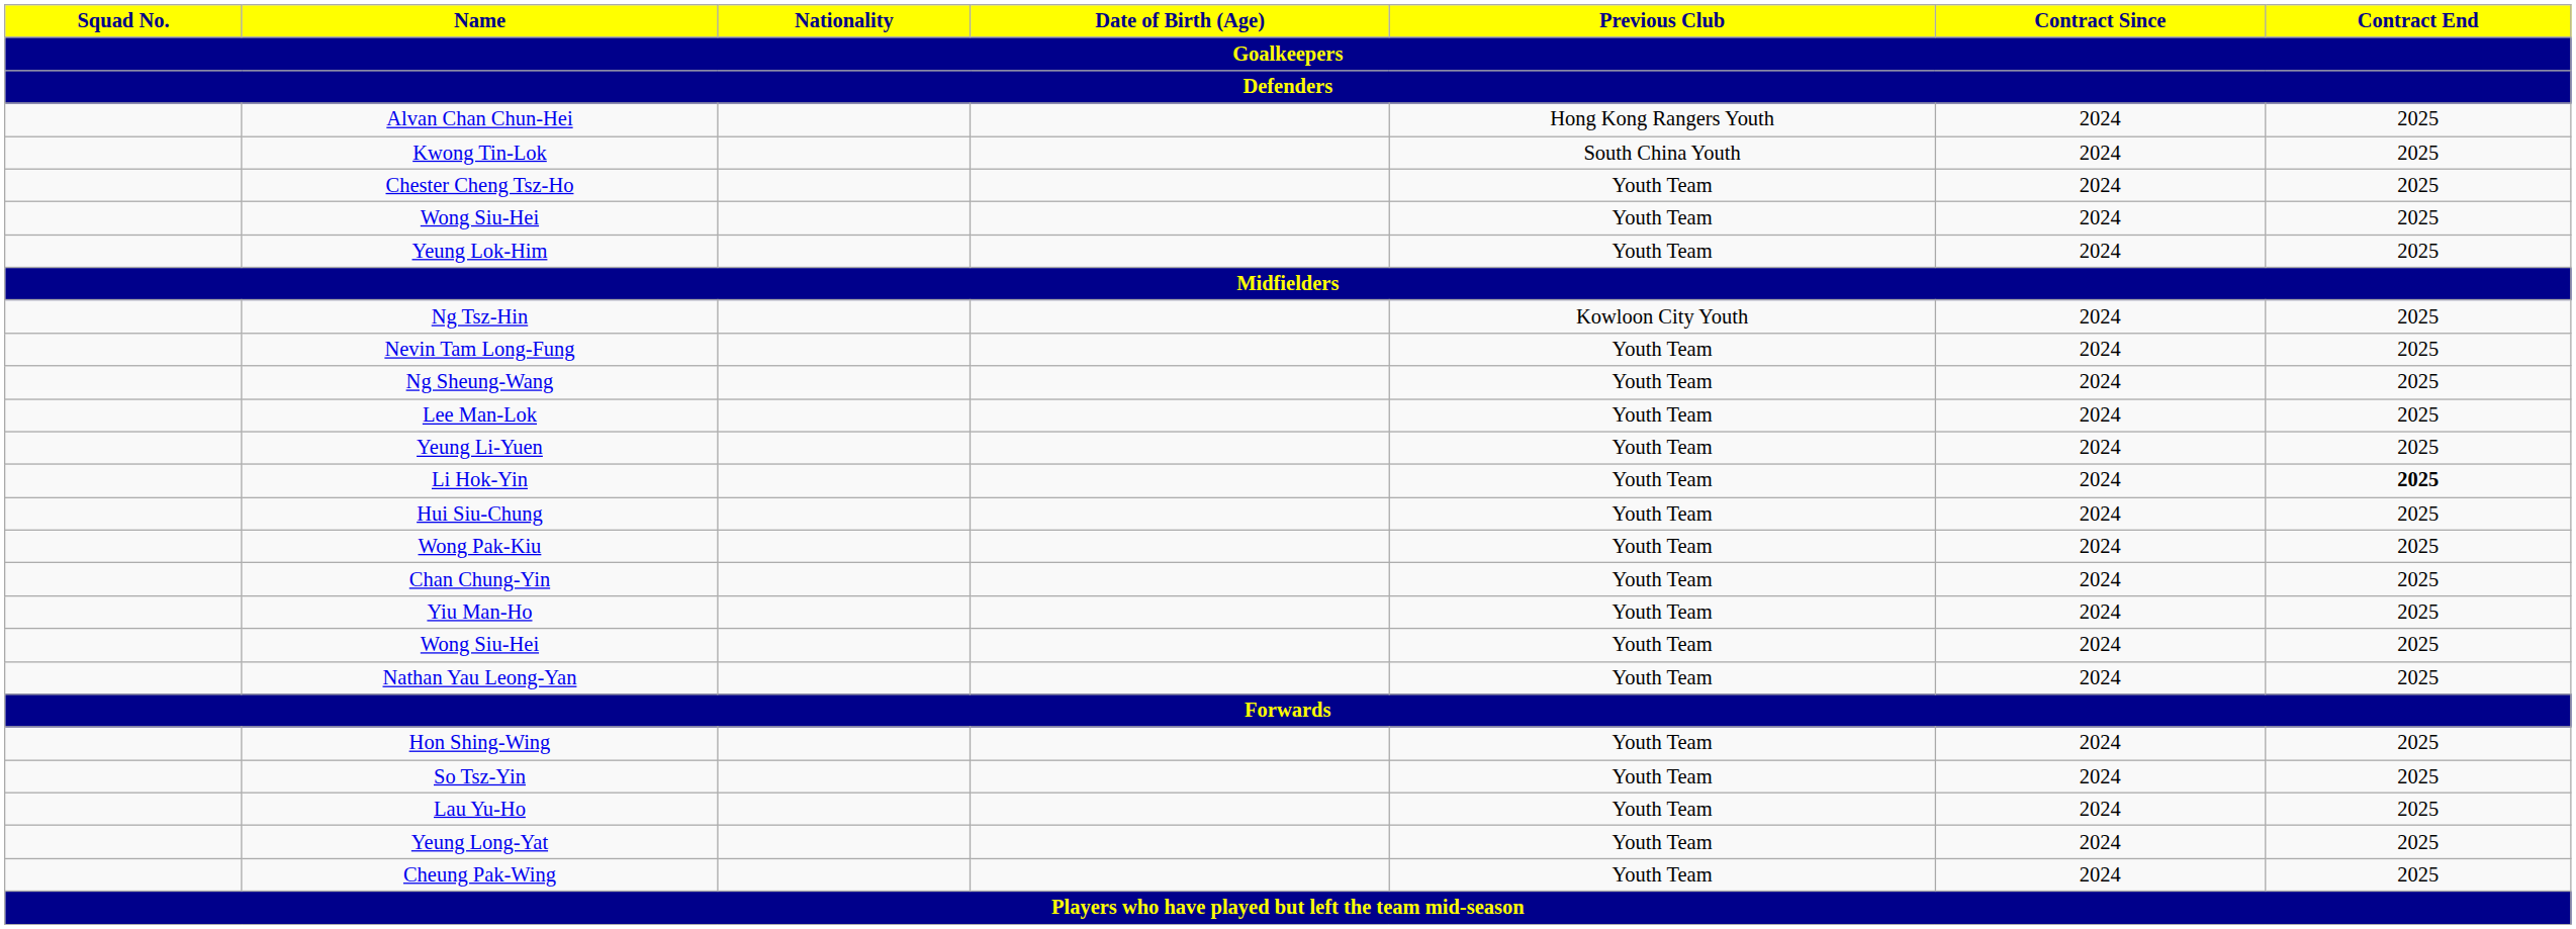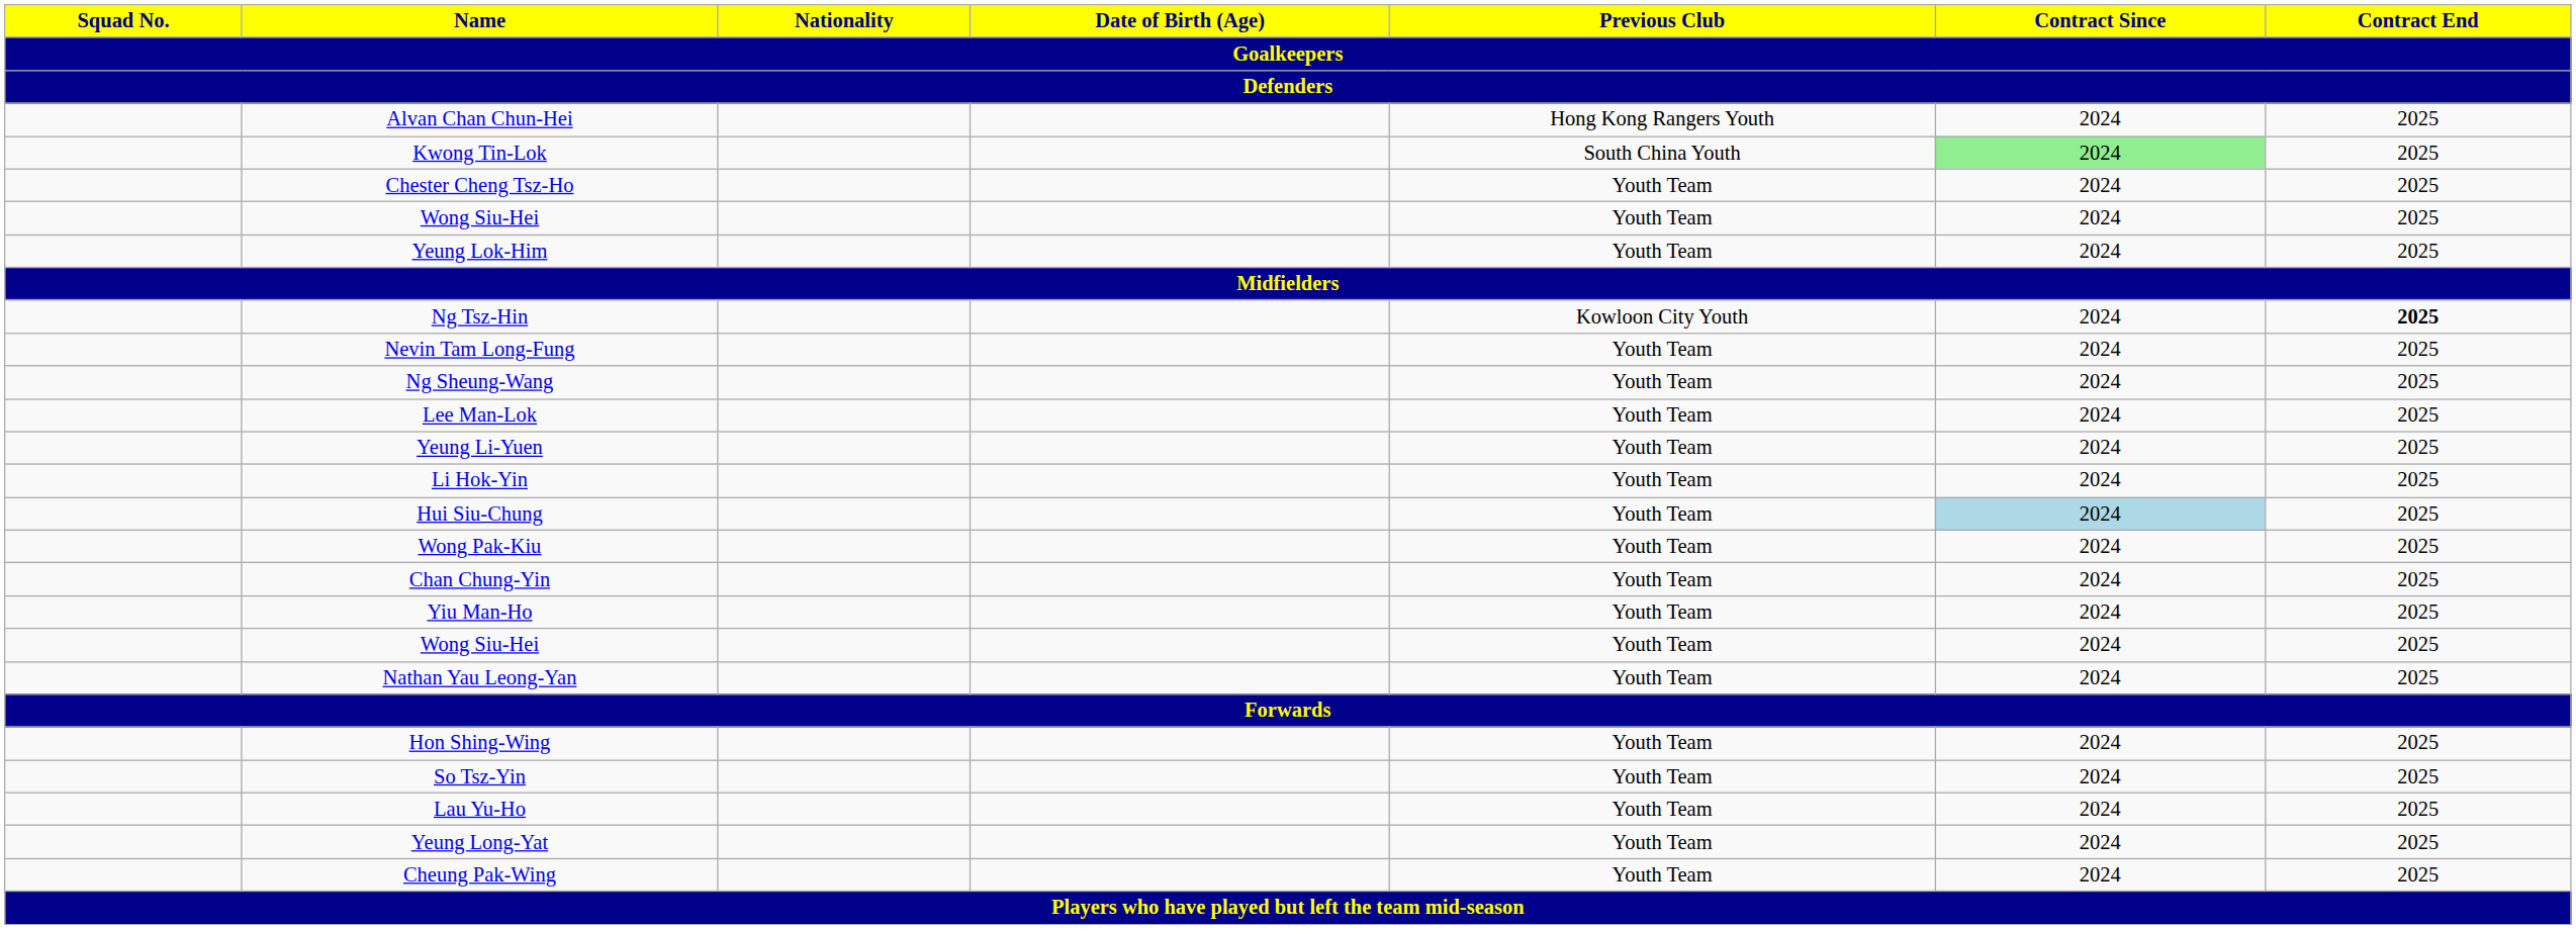Kwong Tin-Lok | Contract Since: no background -> lightgreen background
Ng Tsz-Hin | Contract End: normal -> bold
Li Hok-Yin | Contract End: bold -> normal
Hui Siu-Chung | Contract Since: no background -> lightblue background
